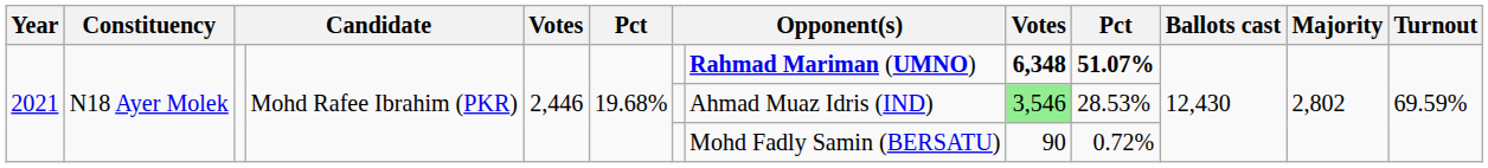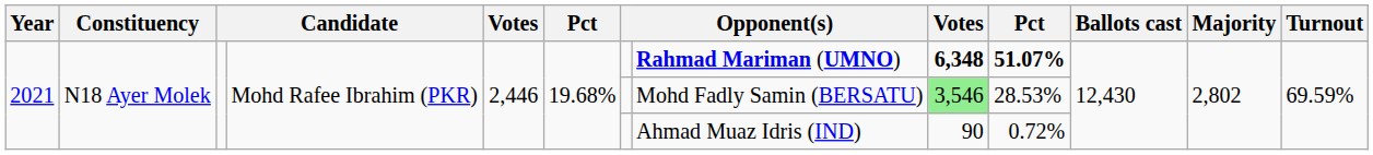row 3 | column 8: Ahmad Muaz Idris (IND) -> Mohd Fadly Samin (BERSATU)
row 4 | column 8: Mohd Fadly Samin (BERSATU) -> Ahmad Muaz Idris (IND)
